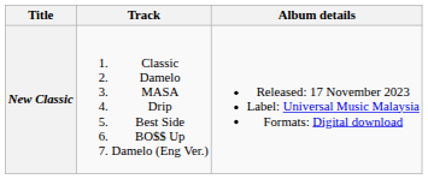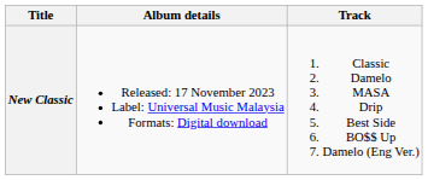columns swapped: Album details <-> Track
